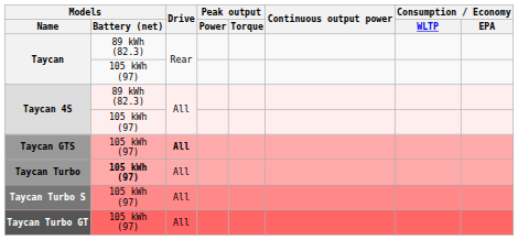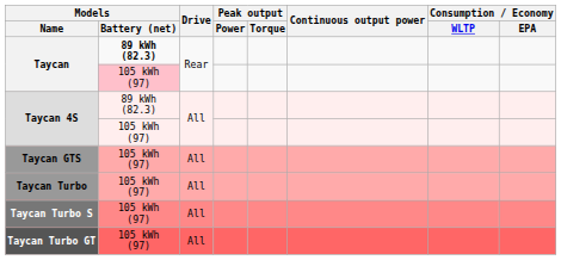Taycan / 89 kWh (82.3) | Models / Battery (net): normal -> bold
Taycan / 105 kWh (97) | Models / Battery (net): no background -> pink background
Taycan GTS | Drive: bold -> normal
Taycan Turbo | Models / Battery (net): bold -> normal
